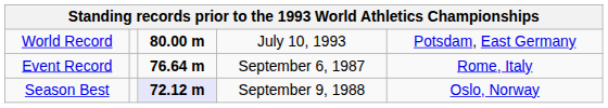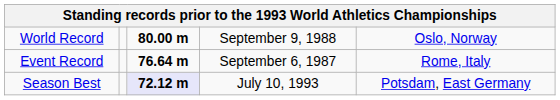World Record | column 4: July 10, 1993 -> September 9, 1988
World Record | column 5: Potsdam, East Germany -> Oslo, Norway
Season Best | column 4: September 9, 1988 -> July 10, 1993
Season Best | column 5: Oslo, Norway -> Potsdam, East Germany
